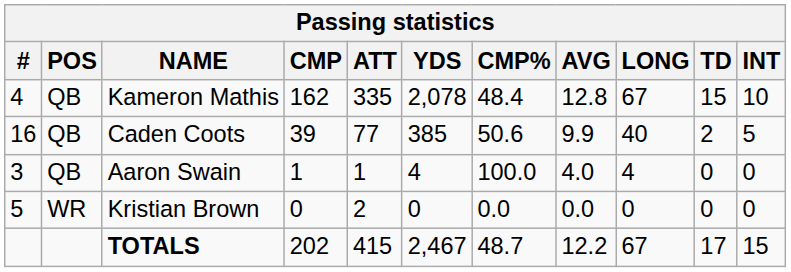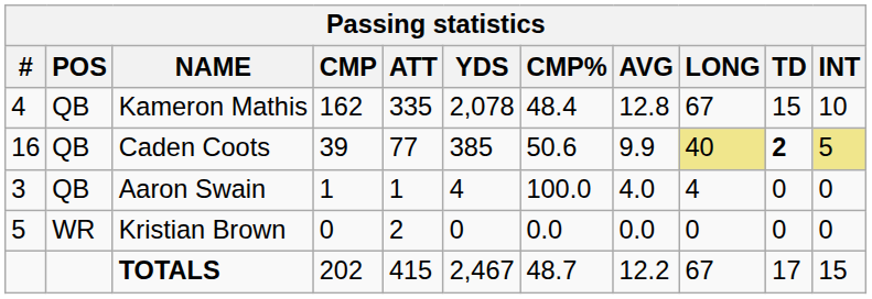Caden Coots | LONG: no background -> khaki background
Caden Coots | TD: normal -> bold
Caden Coots | INT: no background -> khaki background
